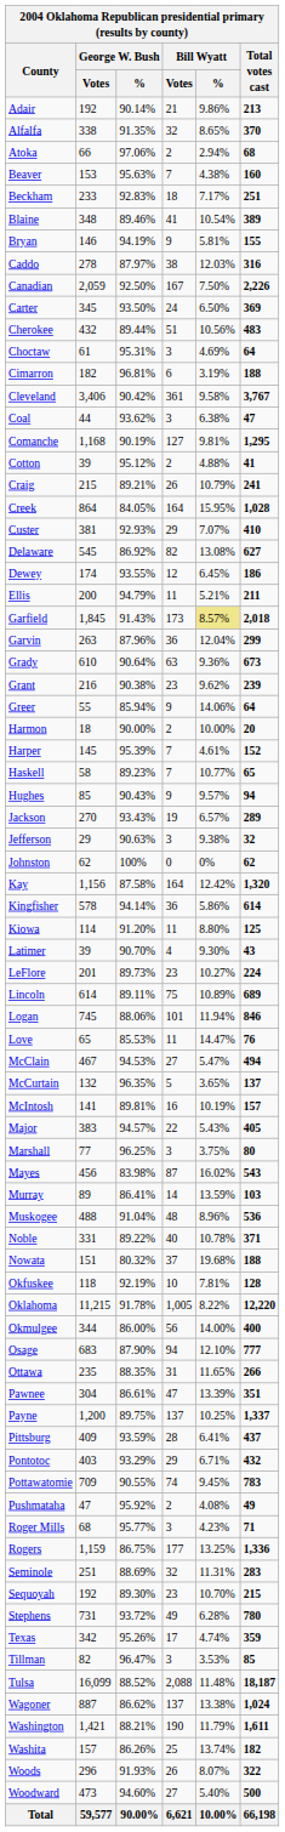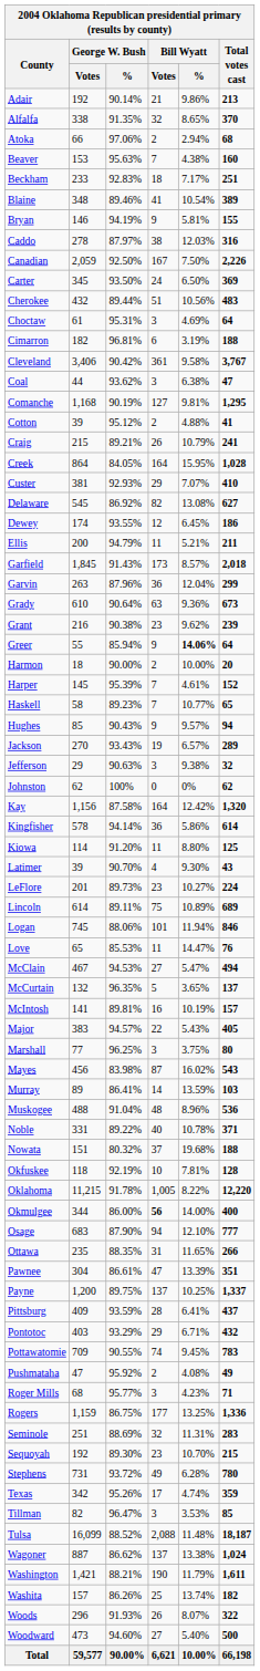Garfield | Bill Wyatt / %: khaki background -> no background
Greer | Bill Wyatt / %: normal -> bold
Okmulgee | Bill Wyatt / Votes: normal -> bold
